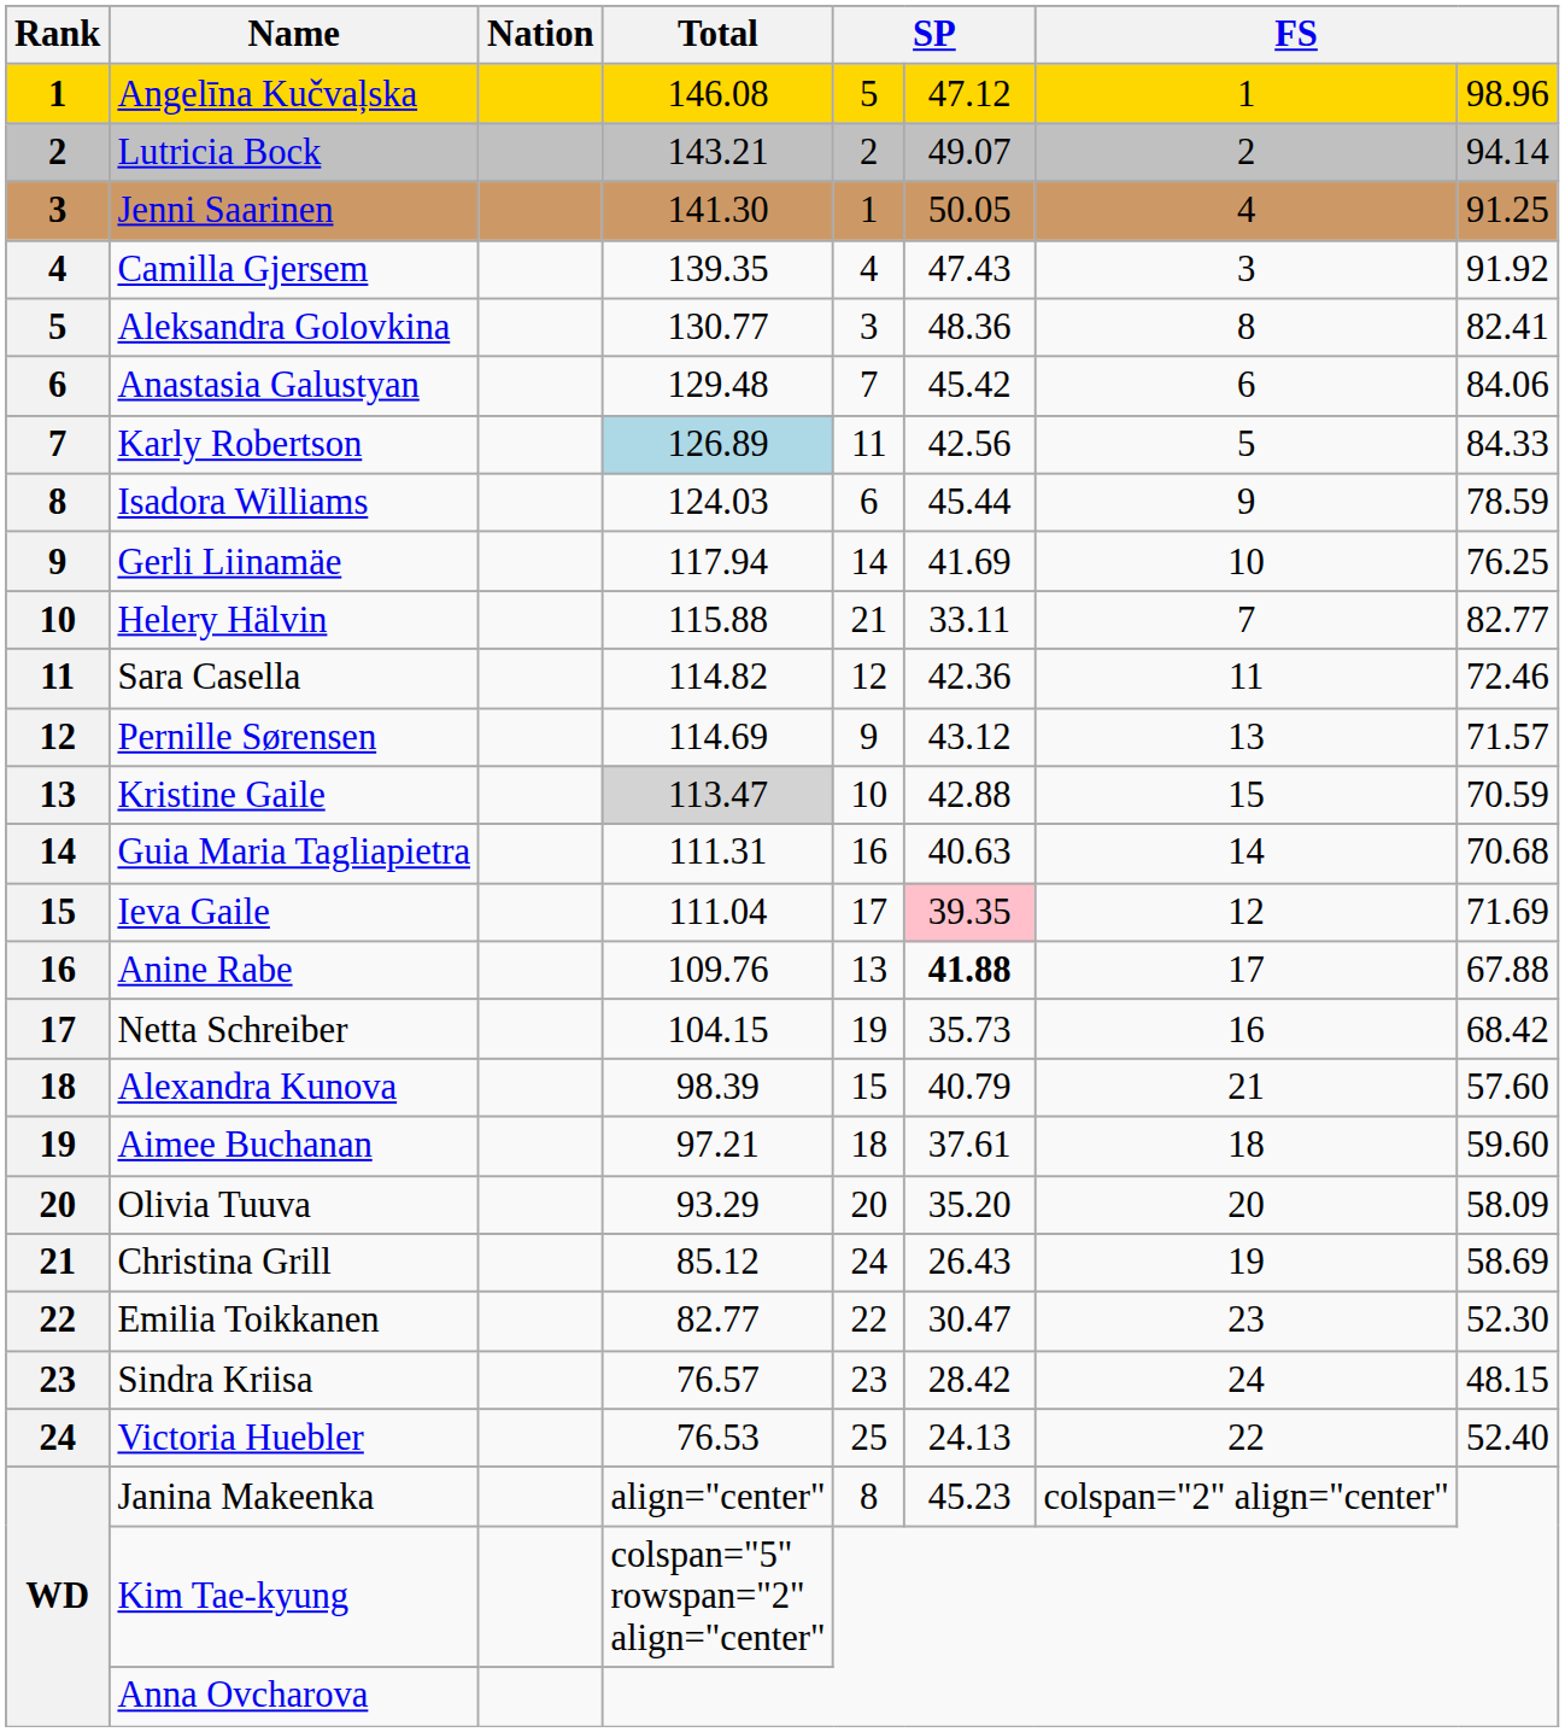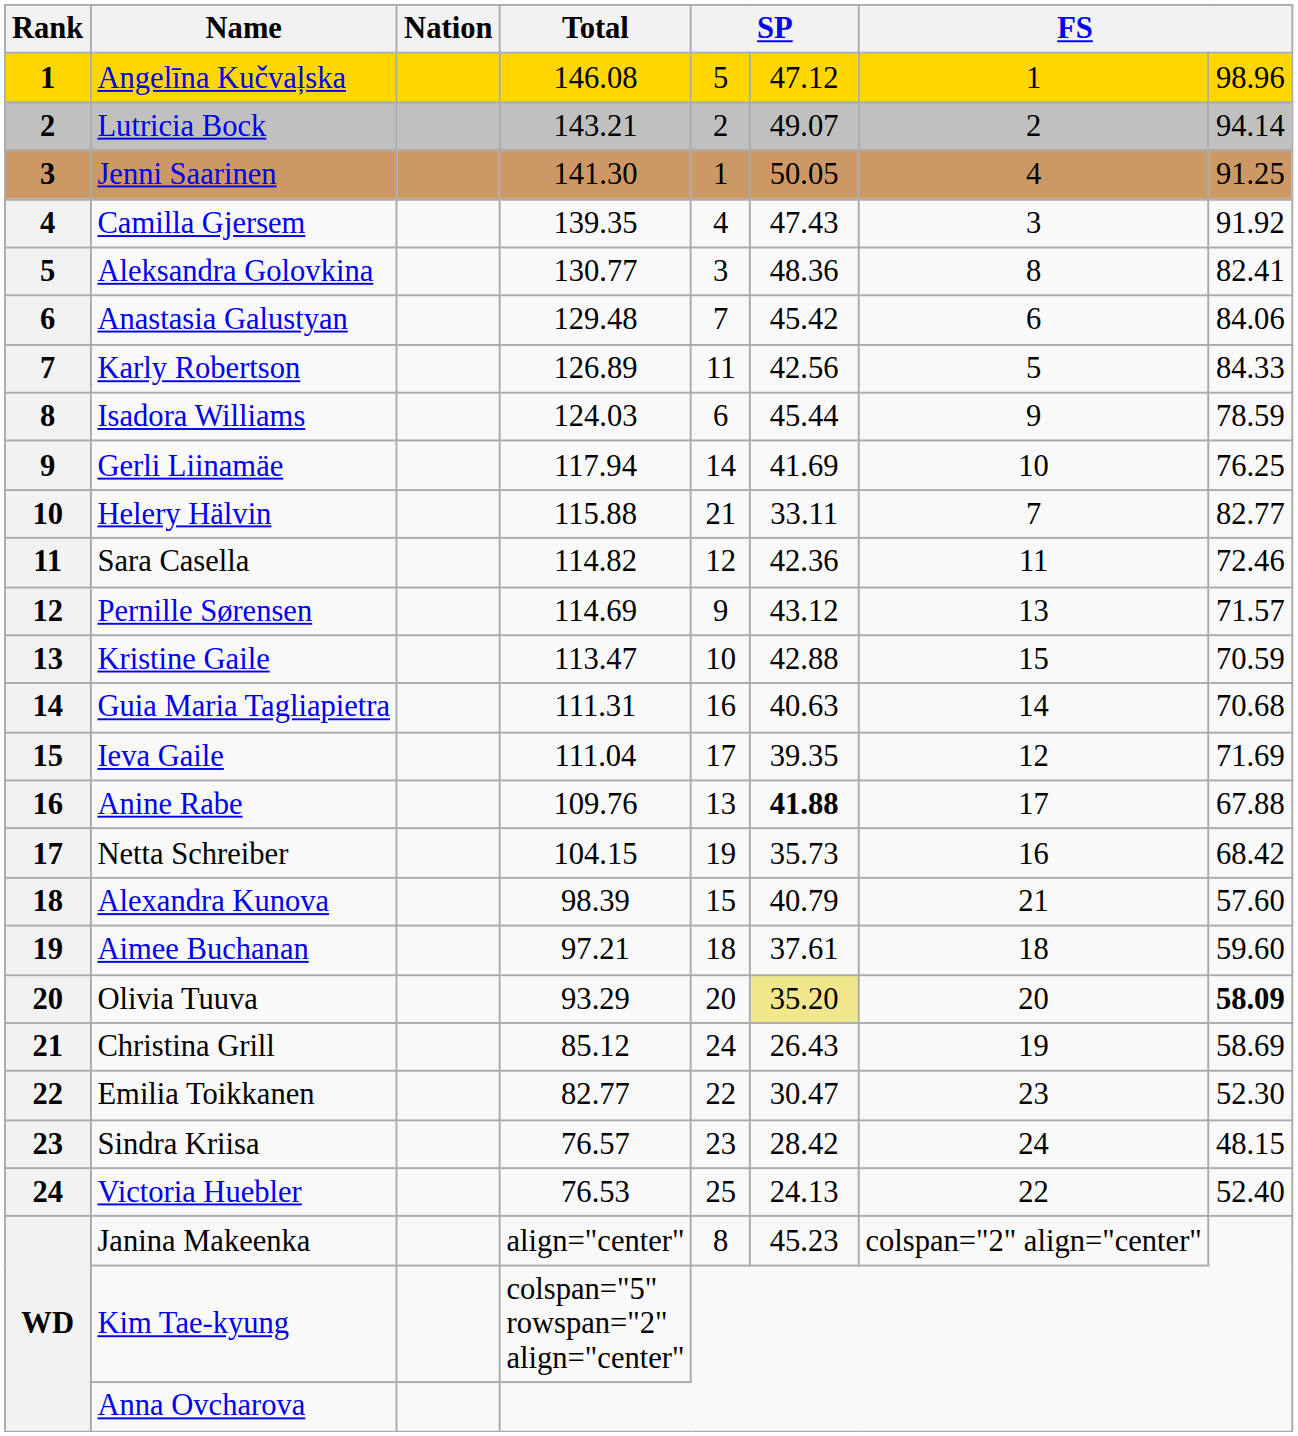Karly Robertson | Total: lightblue background -> no background
Kristine Gaile | Total: lightgrey background -> no background
Ieva Gaile | column 6: pink background -> no background
Olivia Tuuva | column 6: no background -> khaki background
Olivia Tuuva | column 8: normal -> bold
